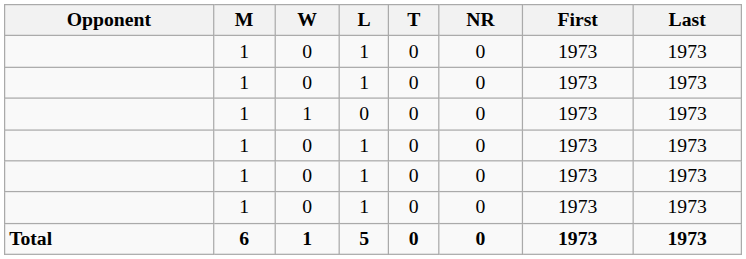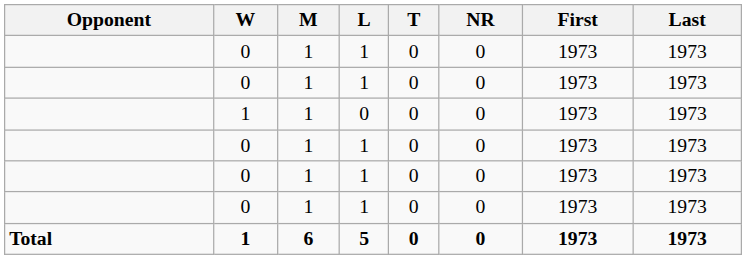columns swapped: M <-> W
